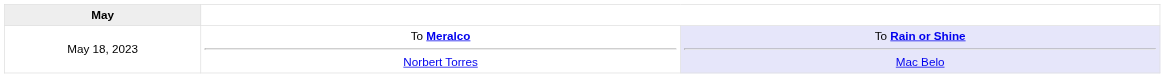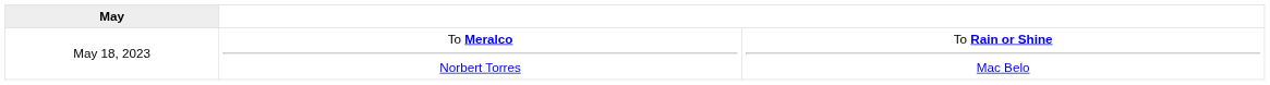May 18, 2023 | column 3: lavender background -> no background
